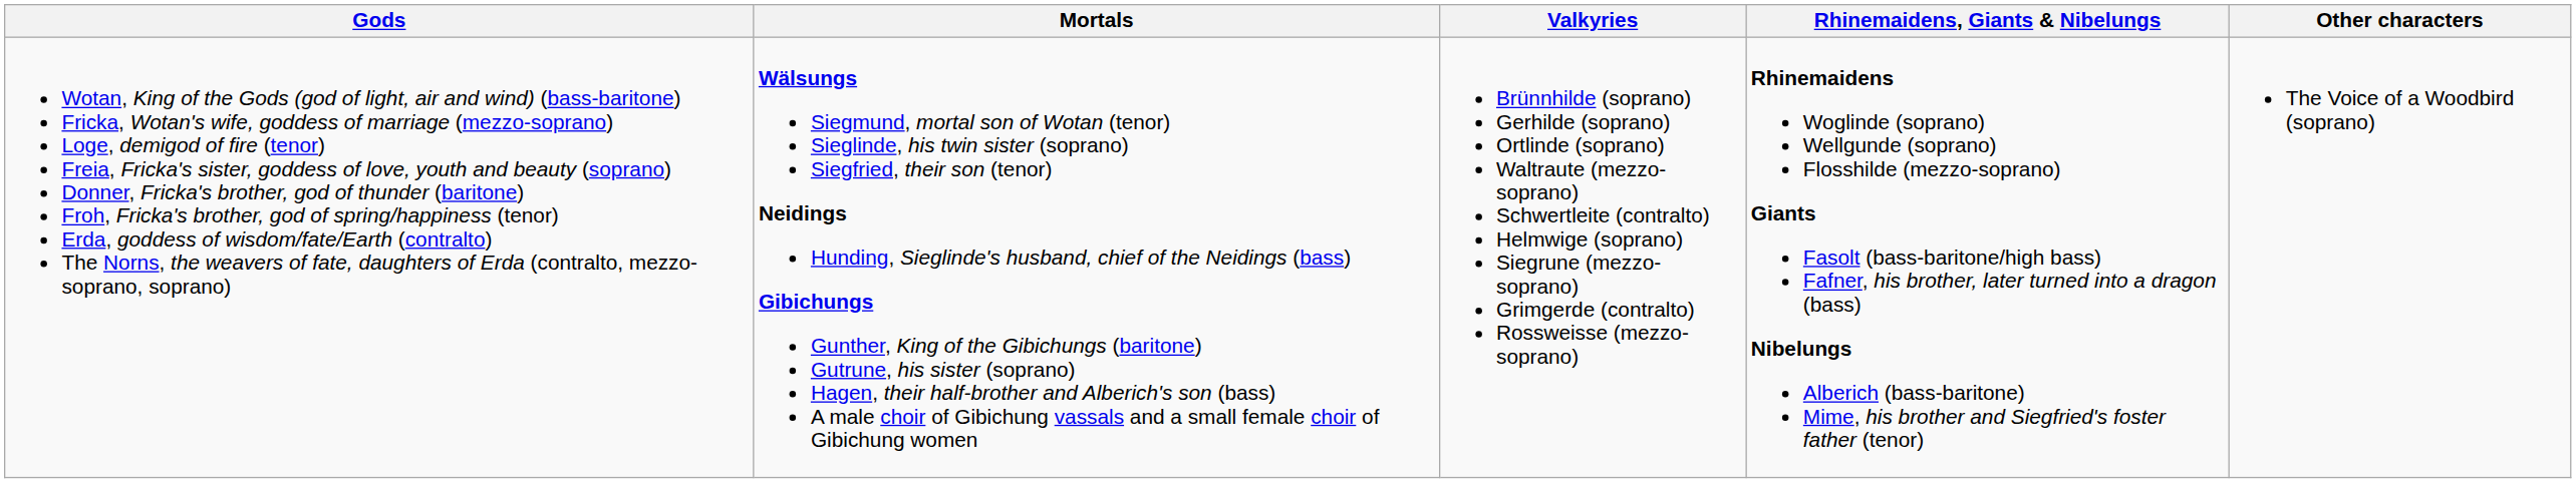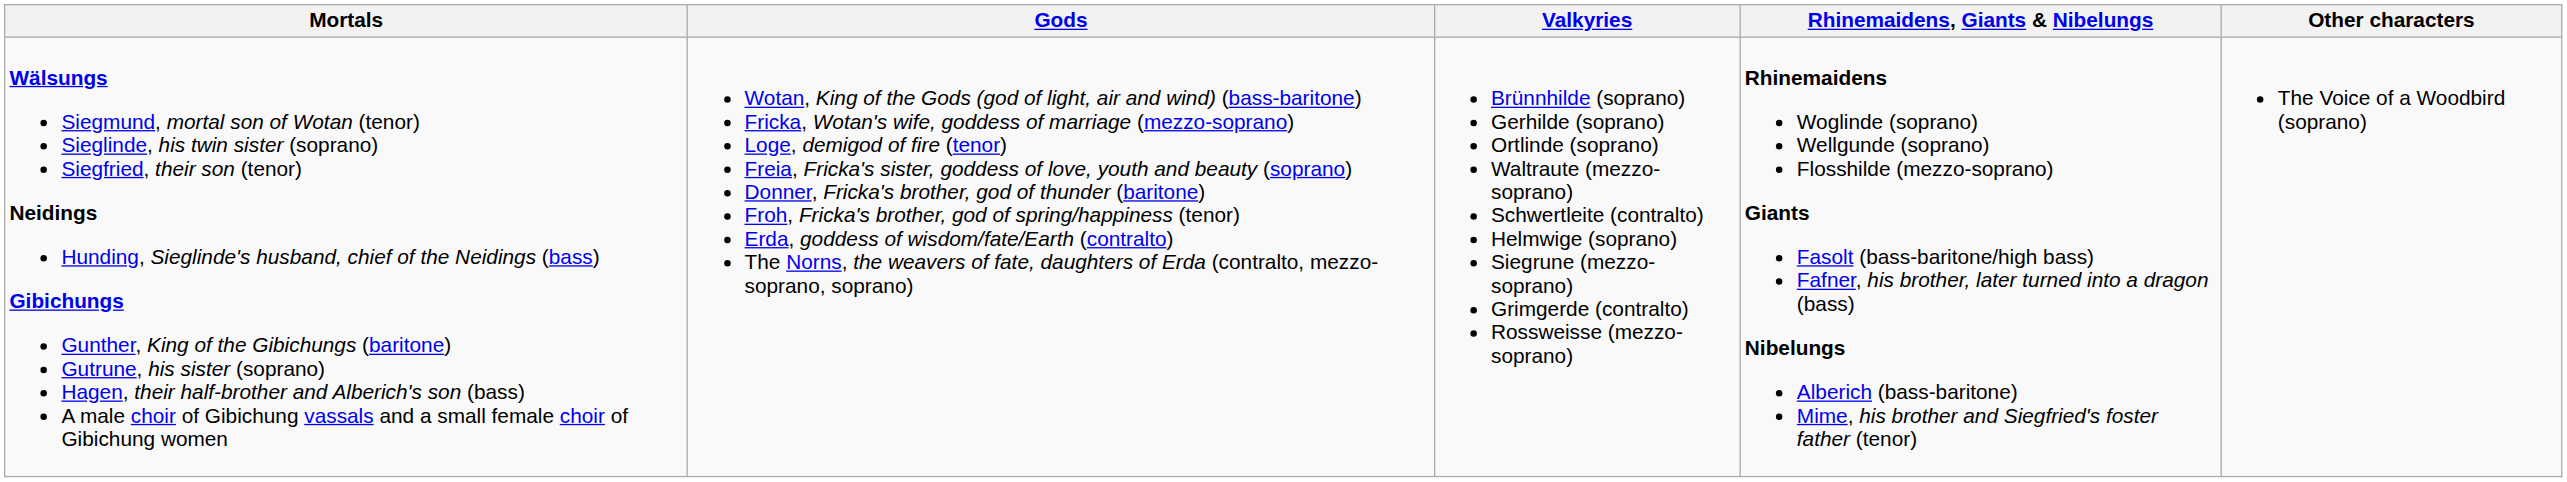columns swapped: Gods <-> Mortals
